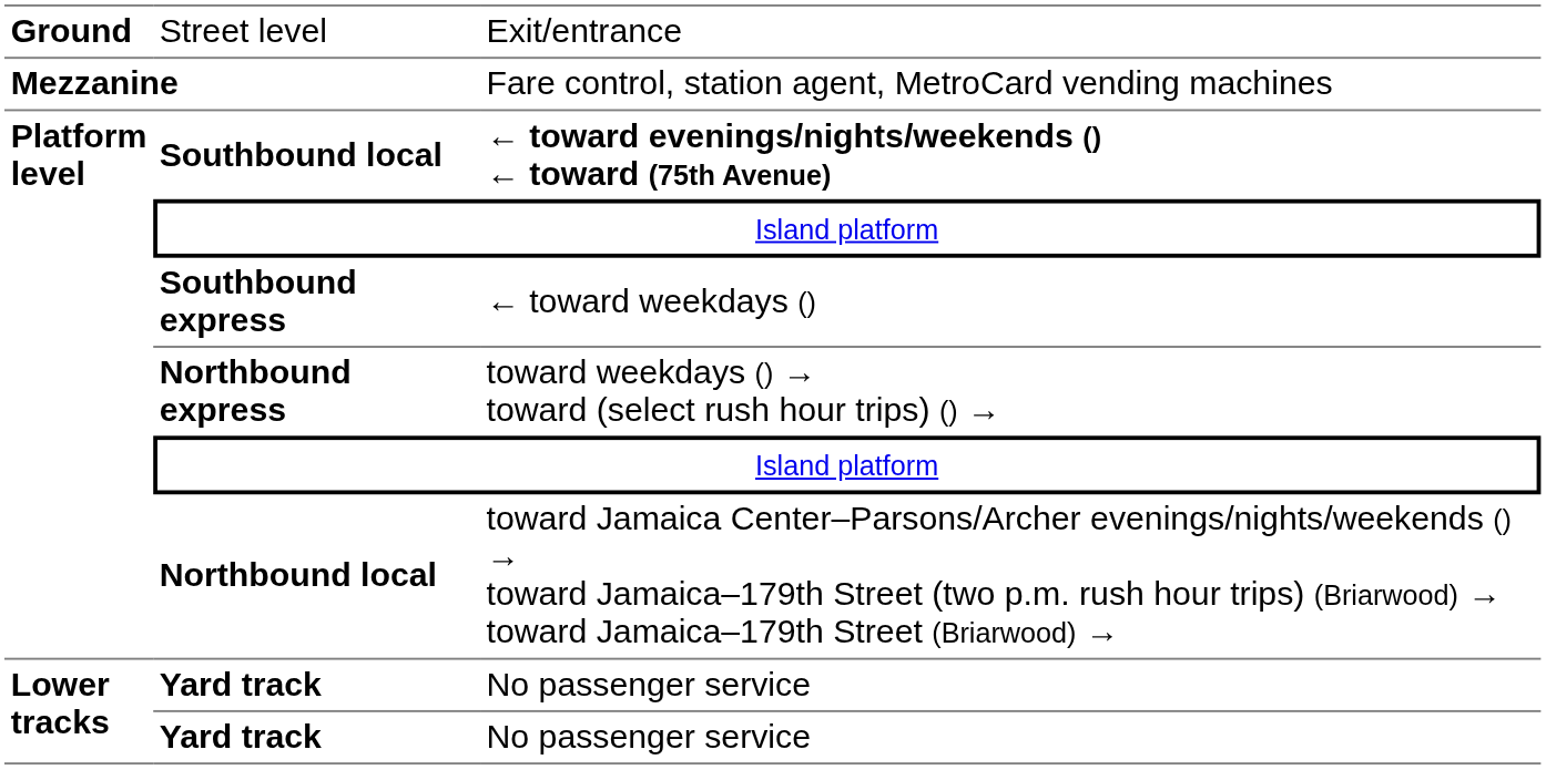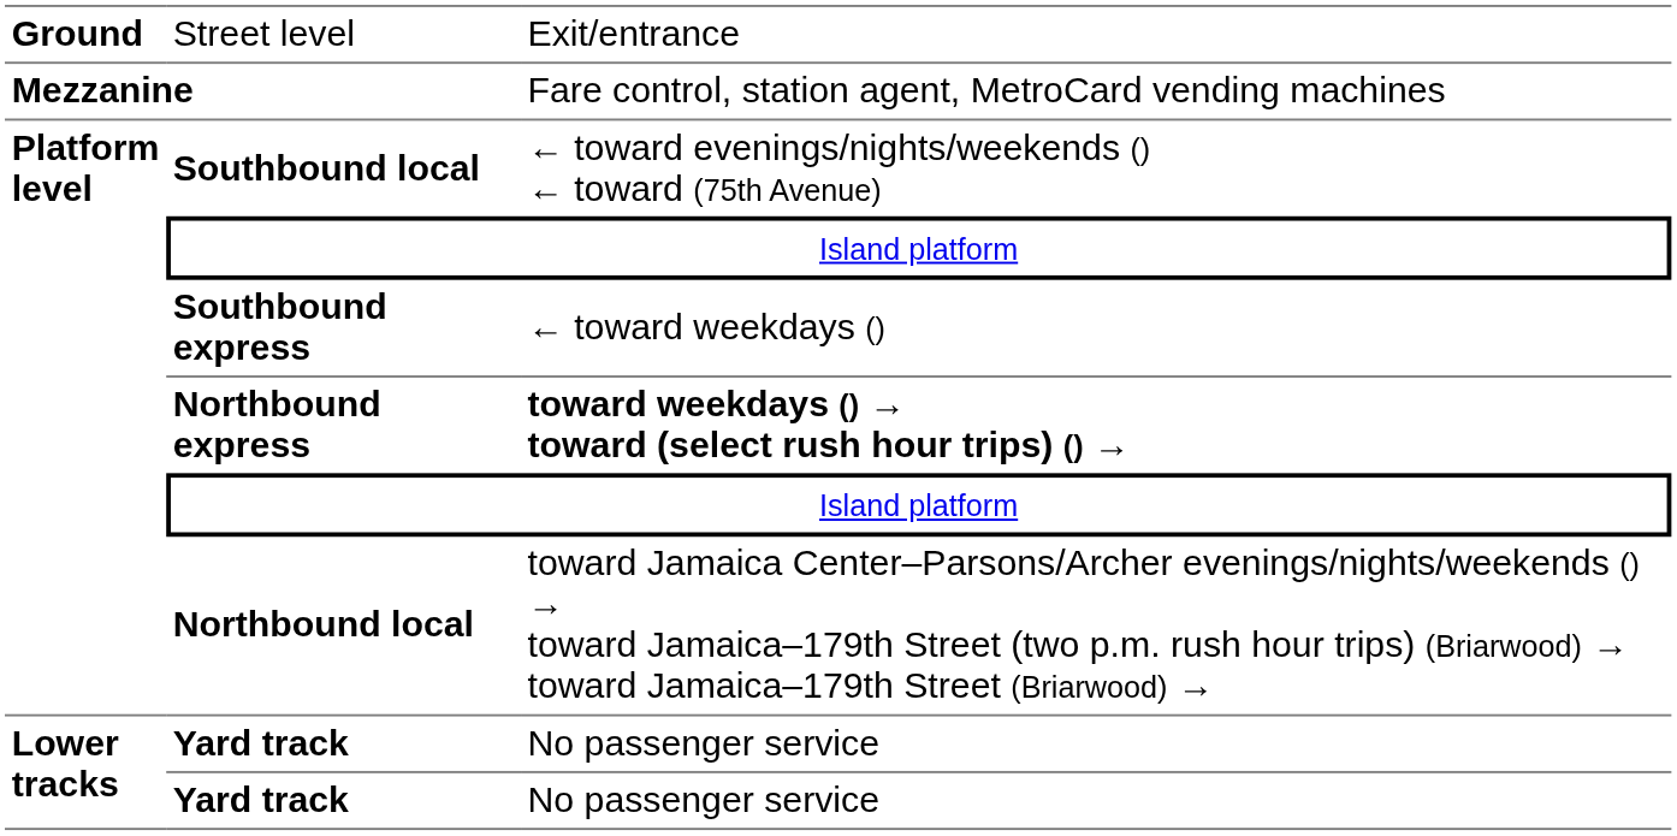Southbound local | column 3: bold -> normal
Northbound express | column 3: normal -> bold
